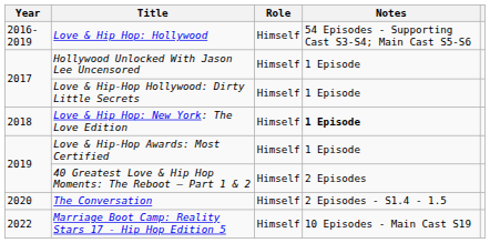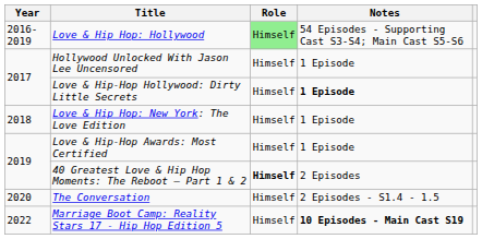Love & Hip Hop: Hollywood | Role: no background -> lightgreen background
Love & Hip-Hop Hollywood: Dirty Little Secrets | Notes: normal -> bold
Love & Hip Hop: New York: The Love Edition | Notes: bold -> normal
40 Greatest Love & Hip Hop Moments: The Reboot – Part 1 & 2 | Role: normal -> bold
Marriage Boot Camp: Reality Stars 17 - Hip Hop Edition 5 | Notes: normal -> bold
